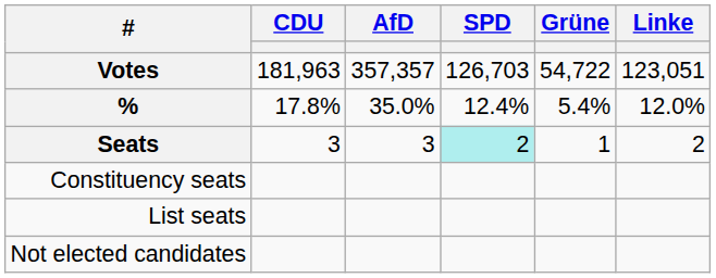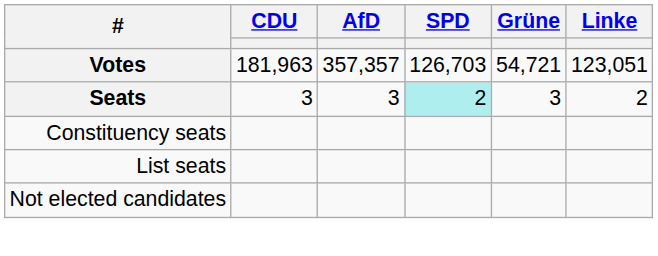Votes | Grüne: 54,722 -> 54,721
- row: % | 17.8% | 35.0% | 12.4% | 5.4% | 12.0%
Seats | Grüne: 1 -> 3
